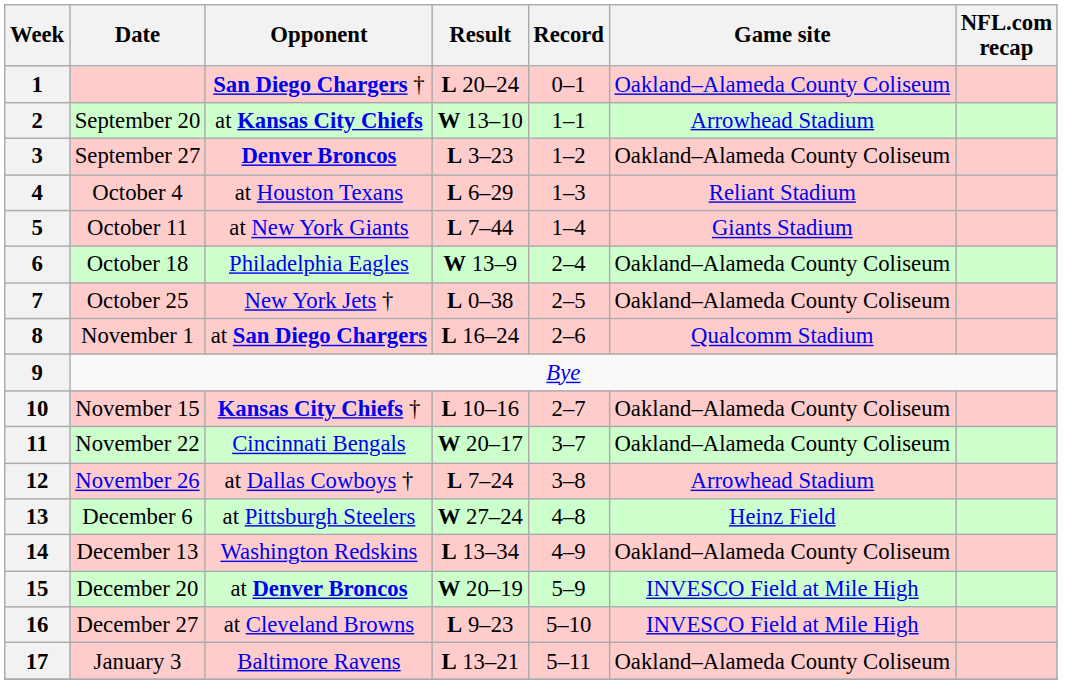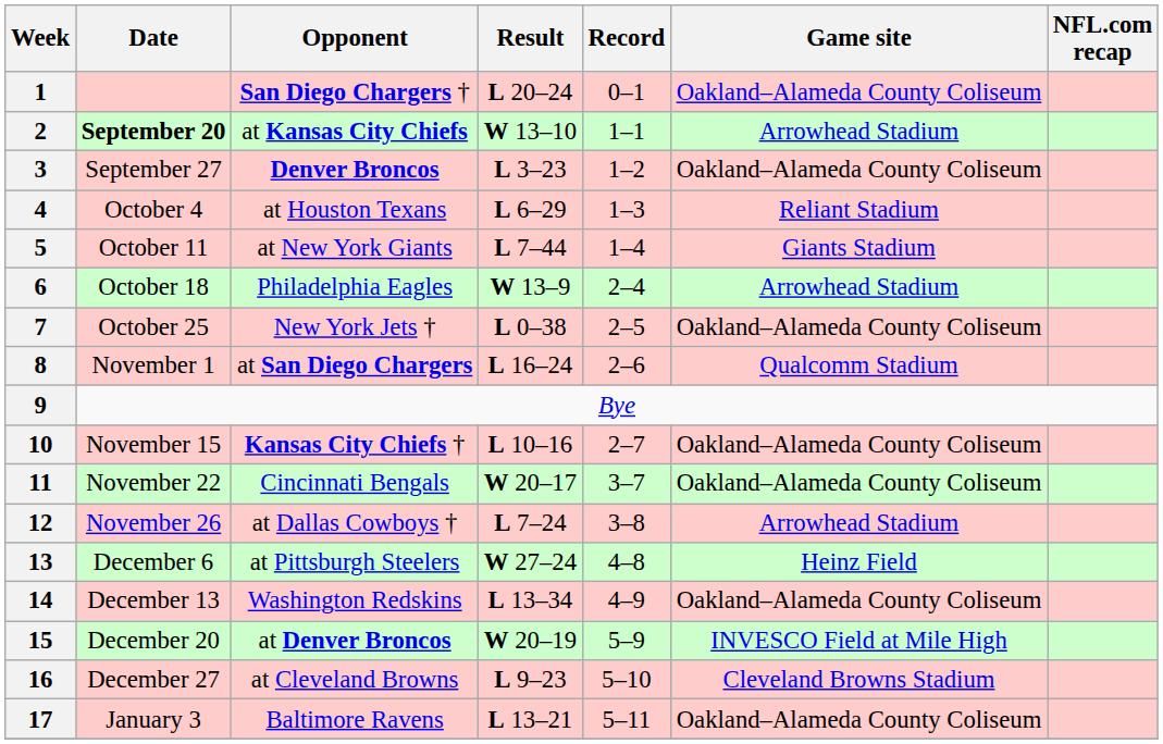2 | Date: normal -> bold
6 | Game site: Oakland–Alameda County Coliseum -> Arrowhead Stadium
16 | Game site: INVESCO Field at Mile High -> Cleveland Browns Stadium
